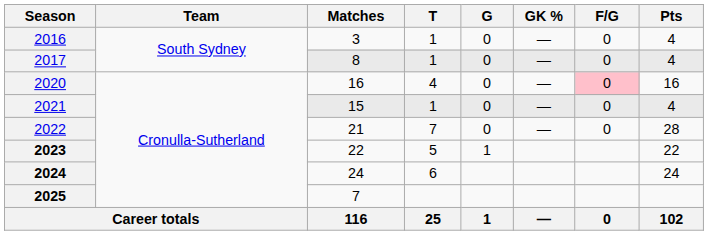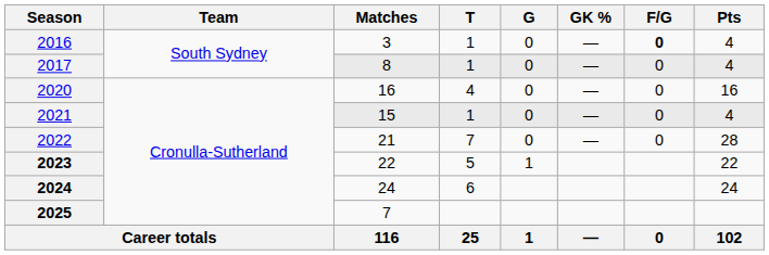2016 | F/G: normal -> bold
2020 | F/G: pink background -> no background
